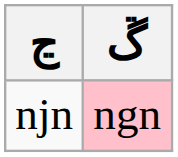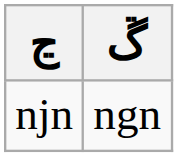njn | ڱ: pink background -> no background
